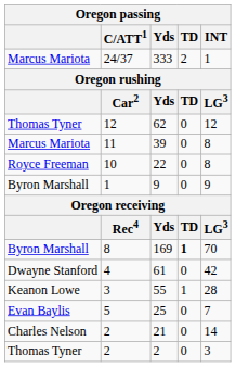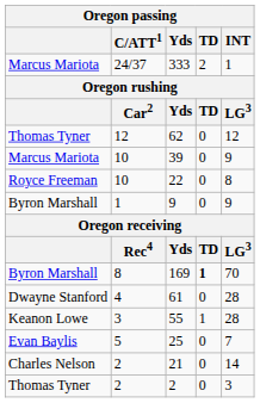39 | Oregon passing / C/ATT1: 11 -> 10
39 | Oregon passing / INT: 8 -> 9
61 | Oregon passing / INT: 42 -> 28
